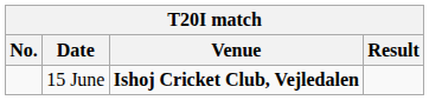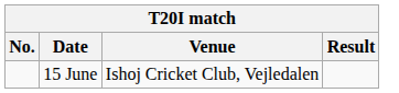15 June | Venue: bold -> normal
